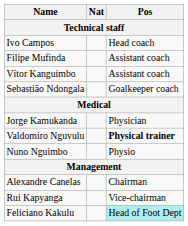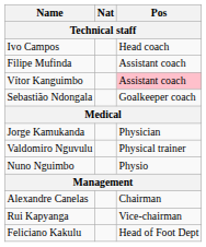Vítor Kanguimbo | Pos: no background -> pink background
Valdomiro Nguvulu | Pos: bold -> normal
Feliciano Kakulu | Pos: paleturquoise background -> no background
